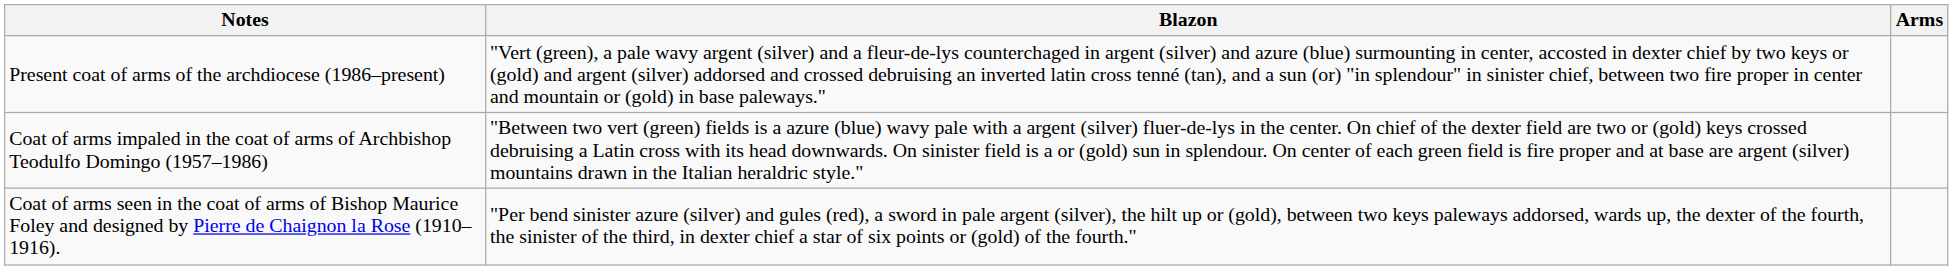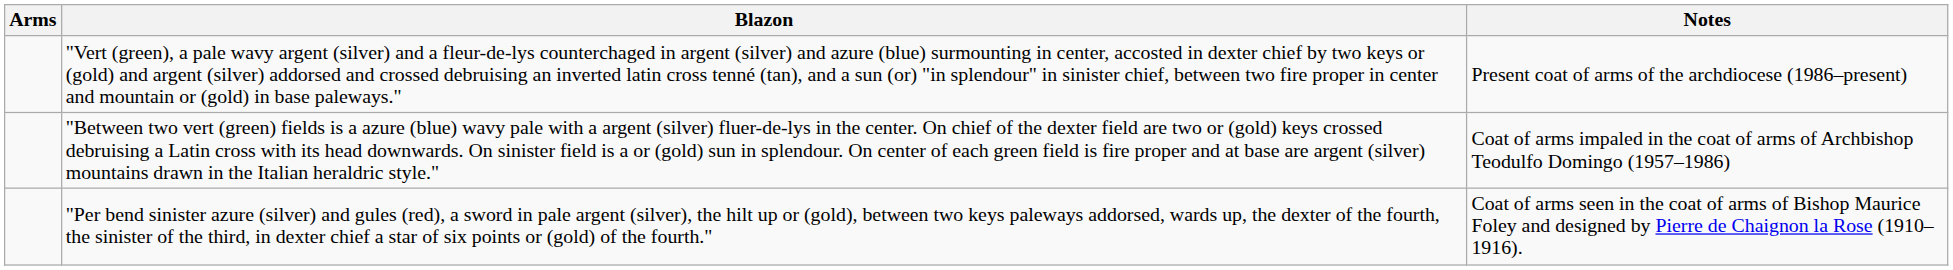columns swapped: Arms <-> Notes
